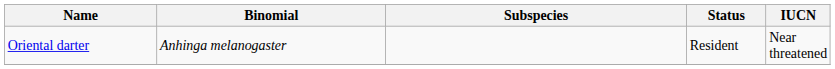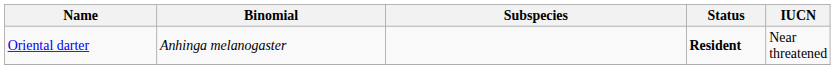Oriental darter | Status: normal -> bold
